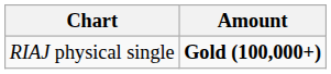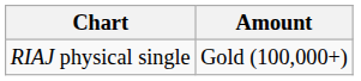RIAJ physical single | Amount: bold -> normal
